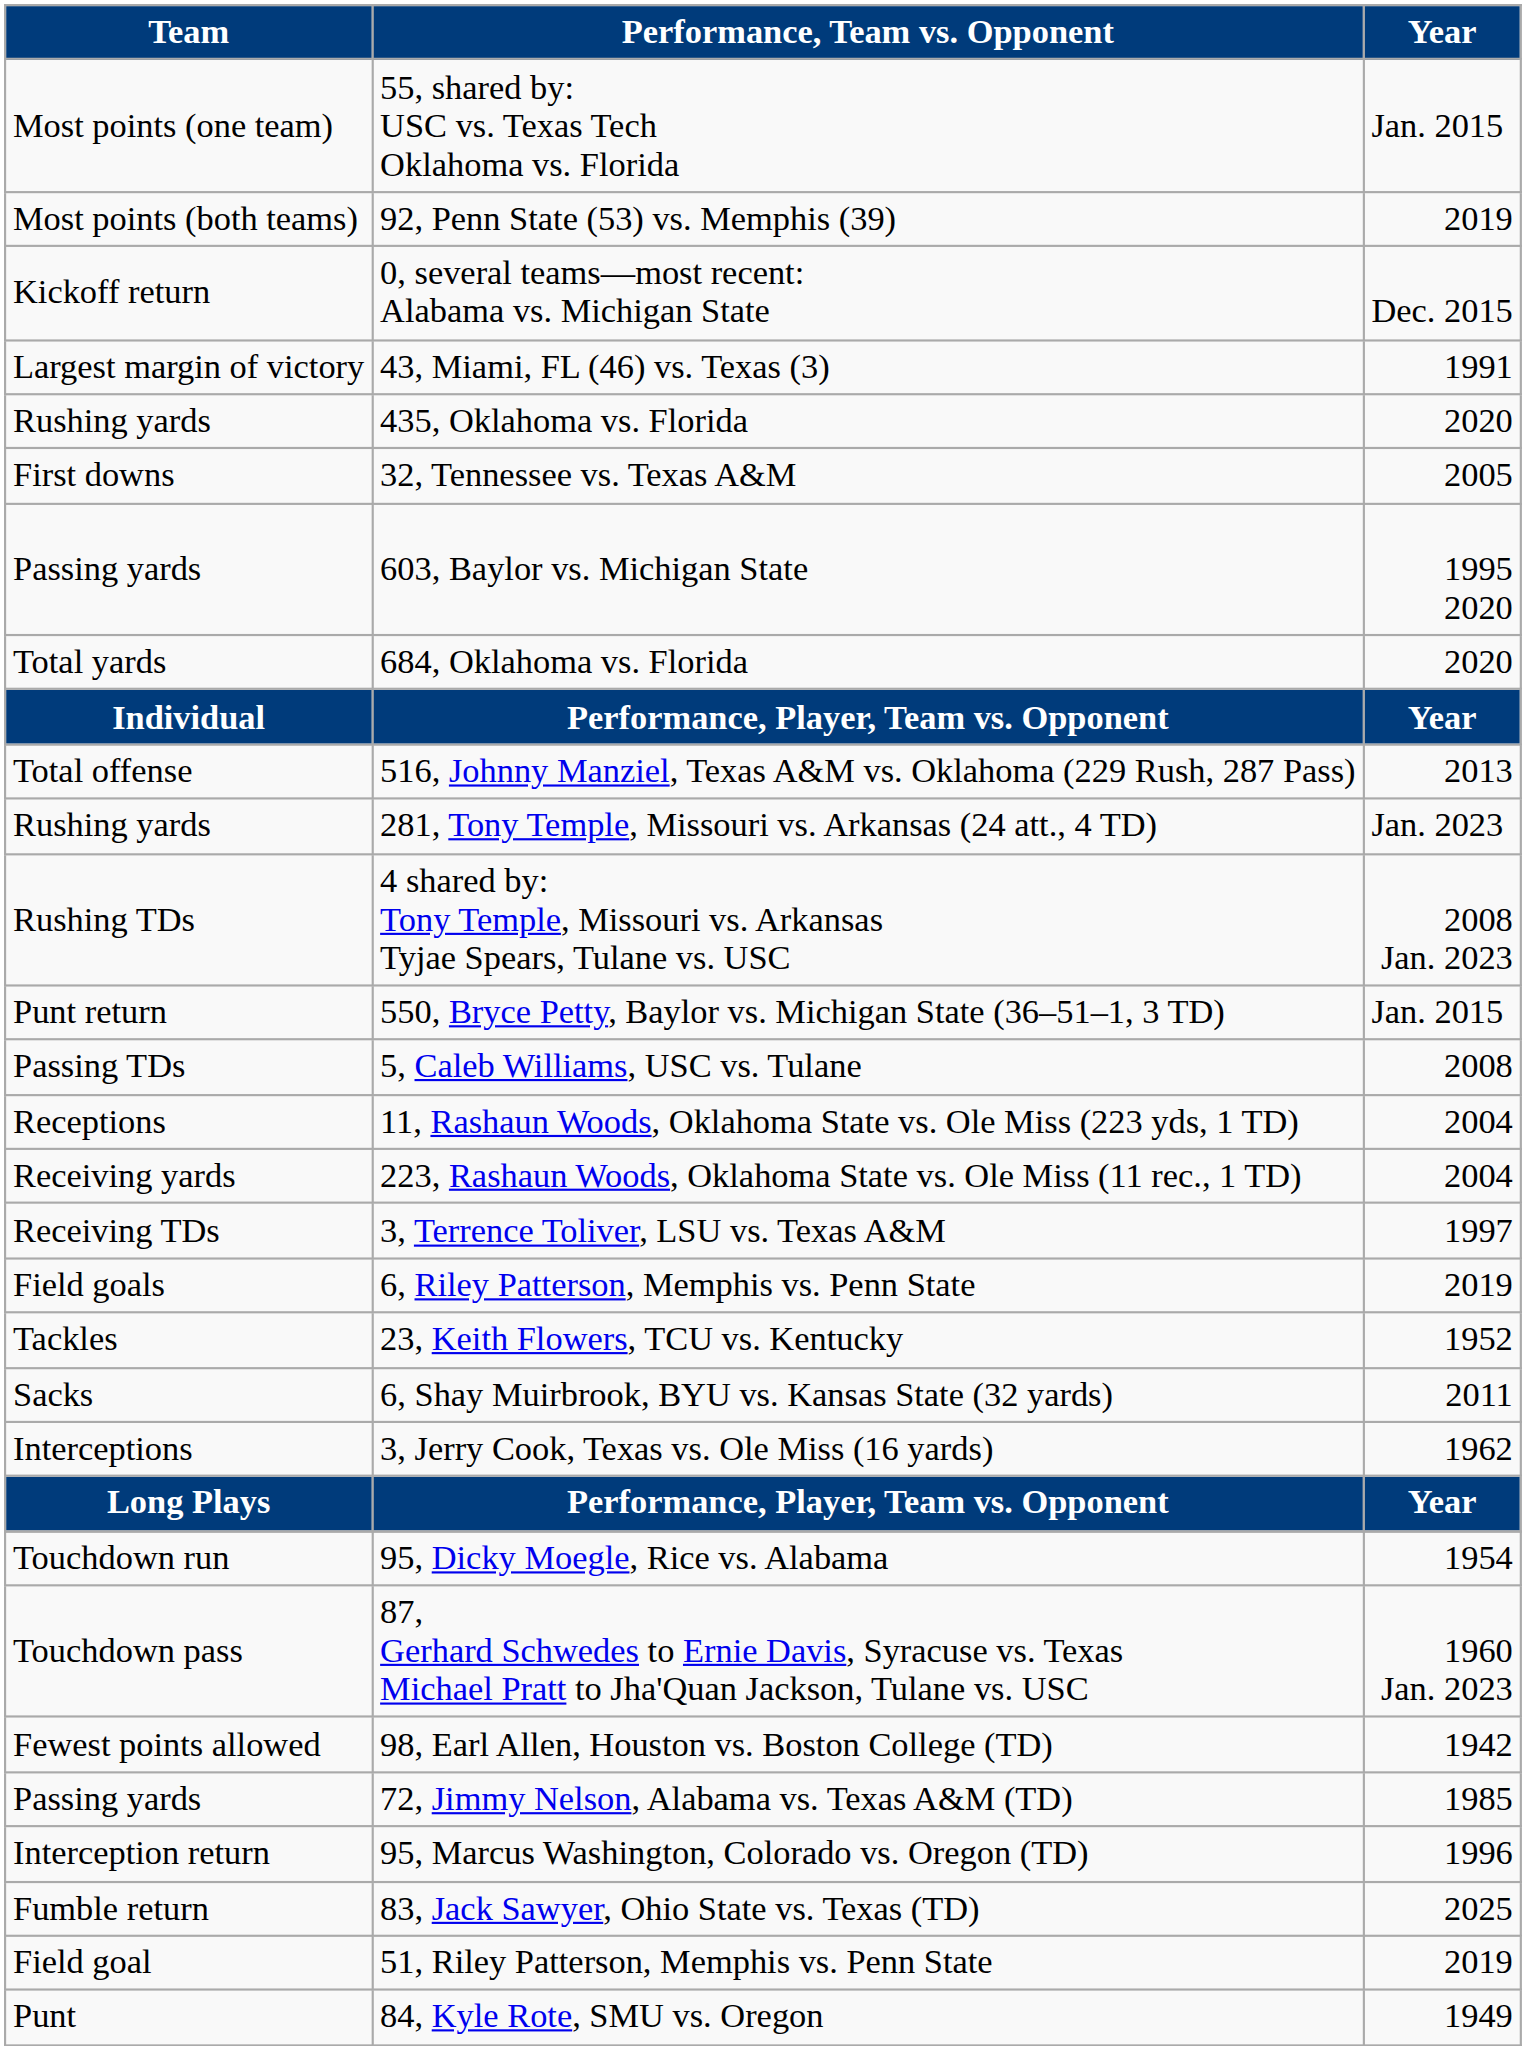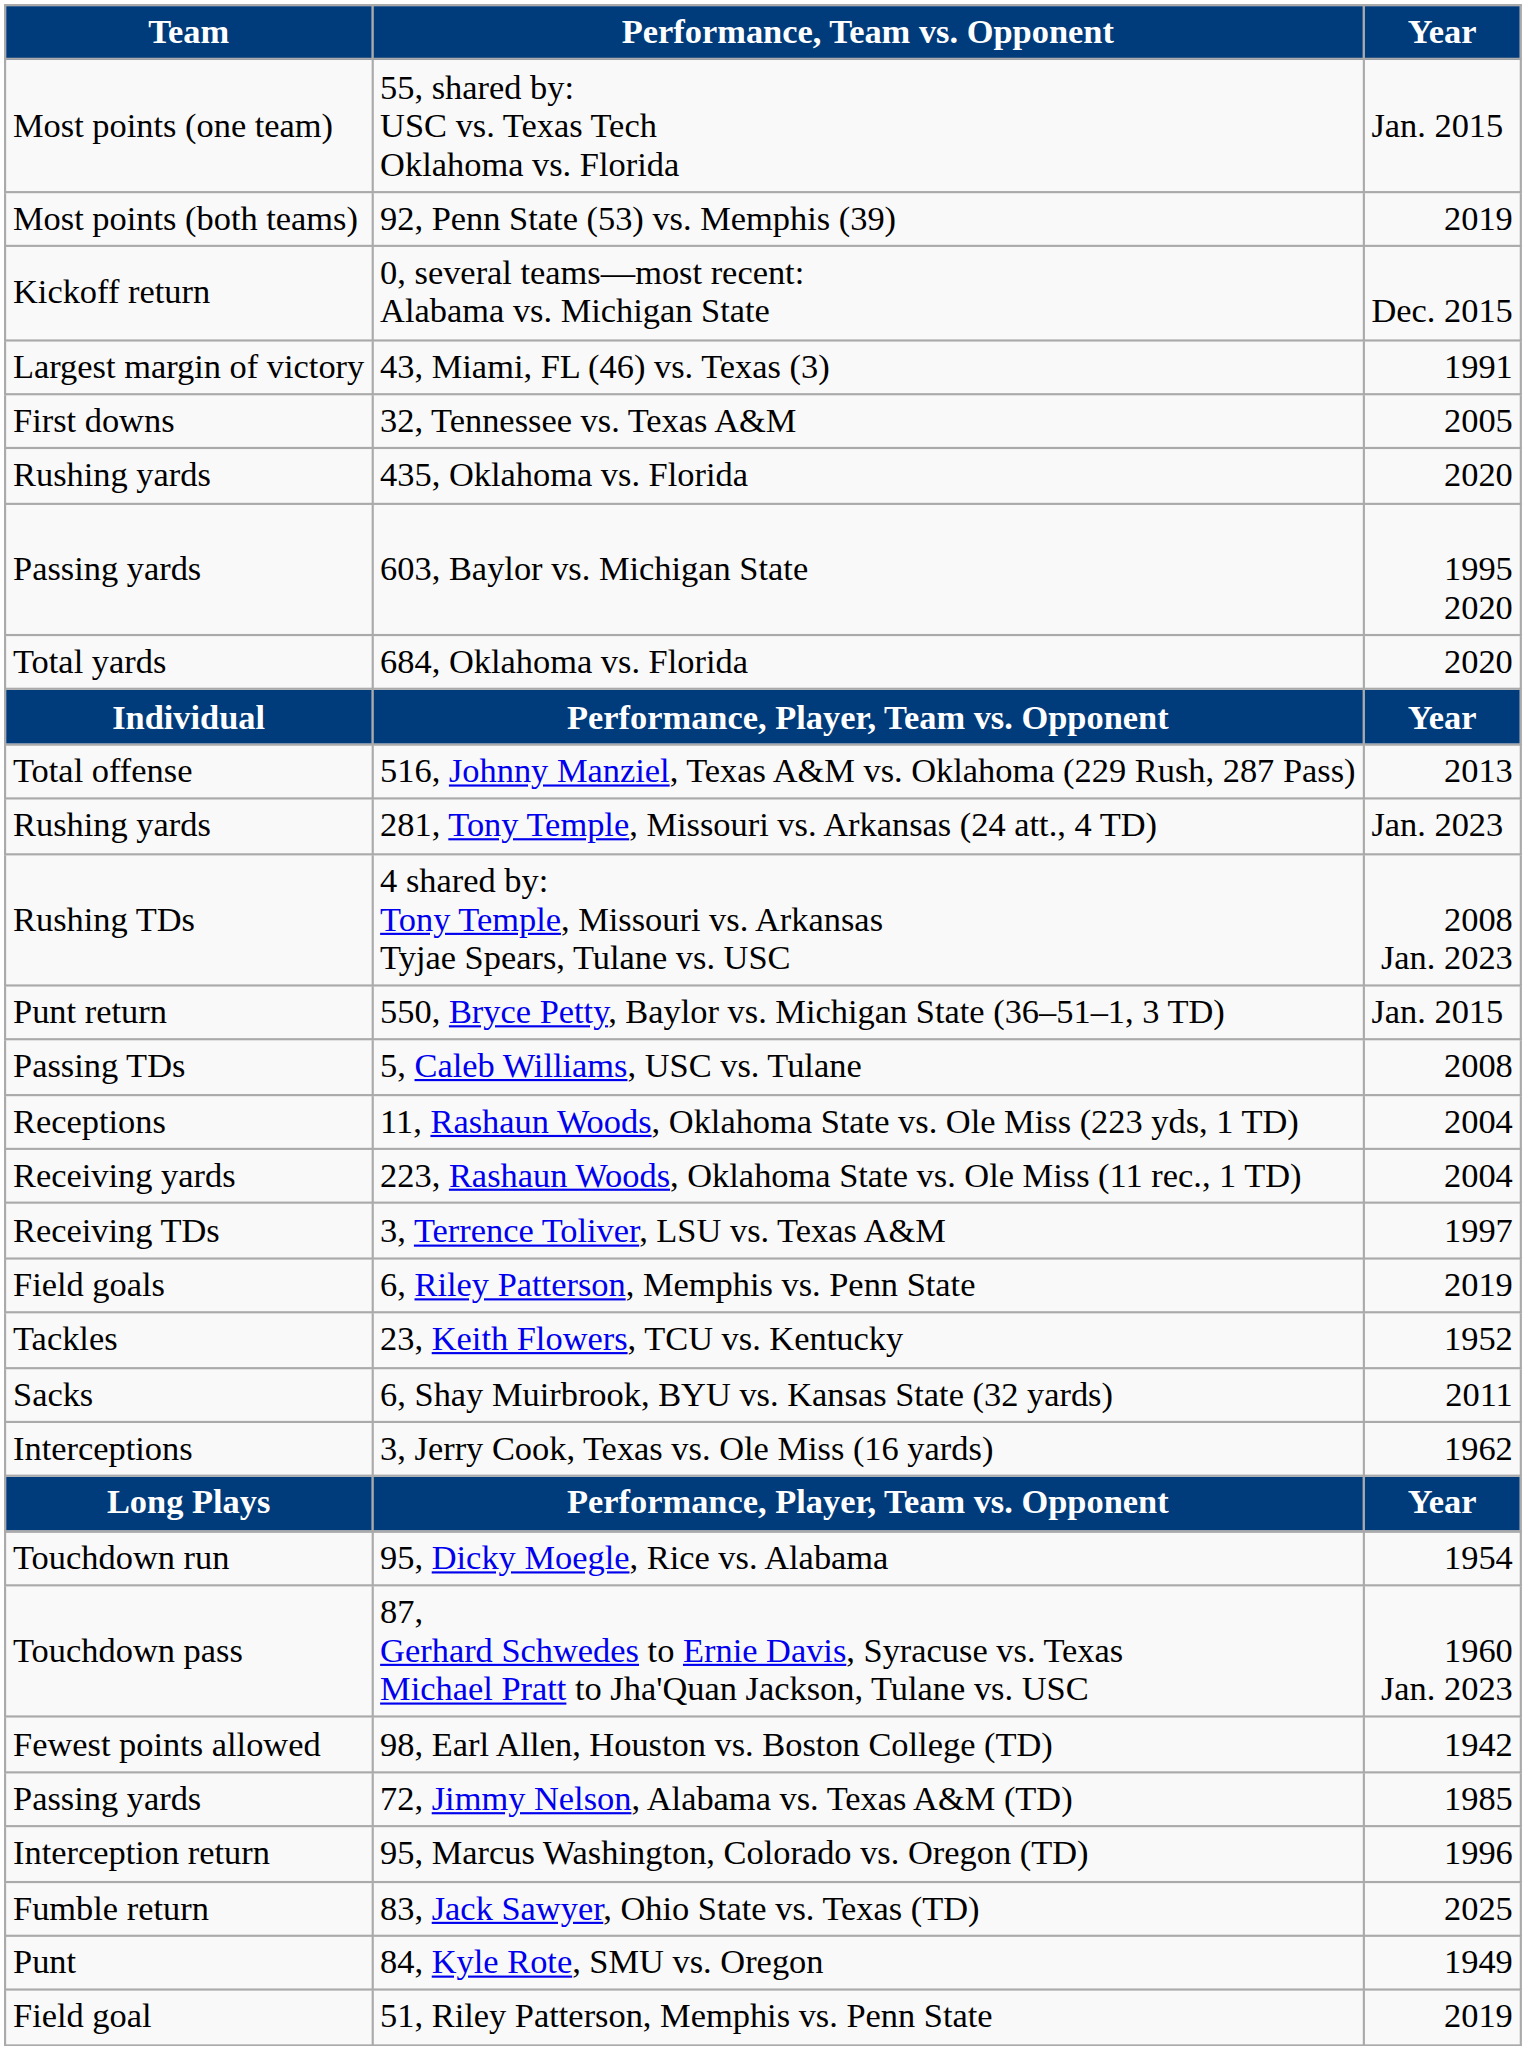rows swapped: 32, Tennessee vs. Texas A&M <-> 435, Oklahoma vs. Florida
rows swapped: 84, Kyle Rote, SMU vs. Oregon <-> 51, Riley Patterson, Memphis vs. Penn State
